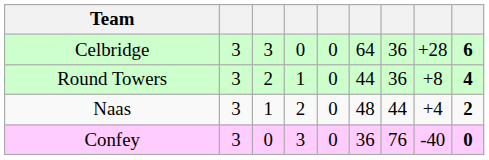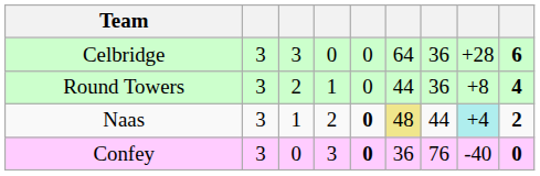Naas | column 5: normal -> bold
Naas | column 6: no background -> khaki background
Naas | column 8: no background -> paleturquoise background
Confey | column 5: normal -> bold
